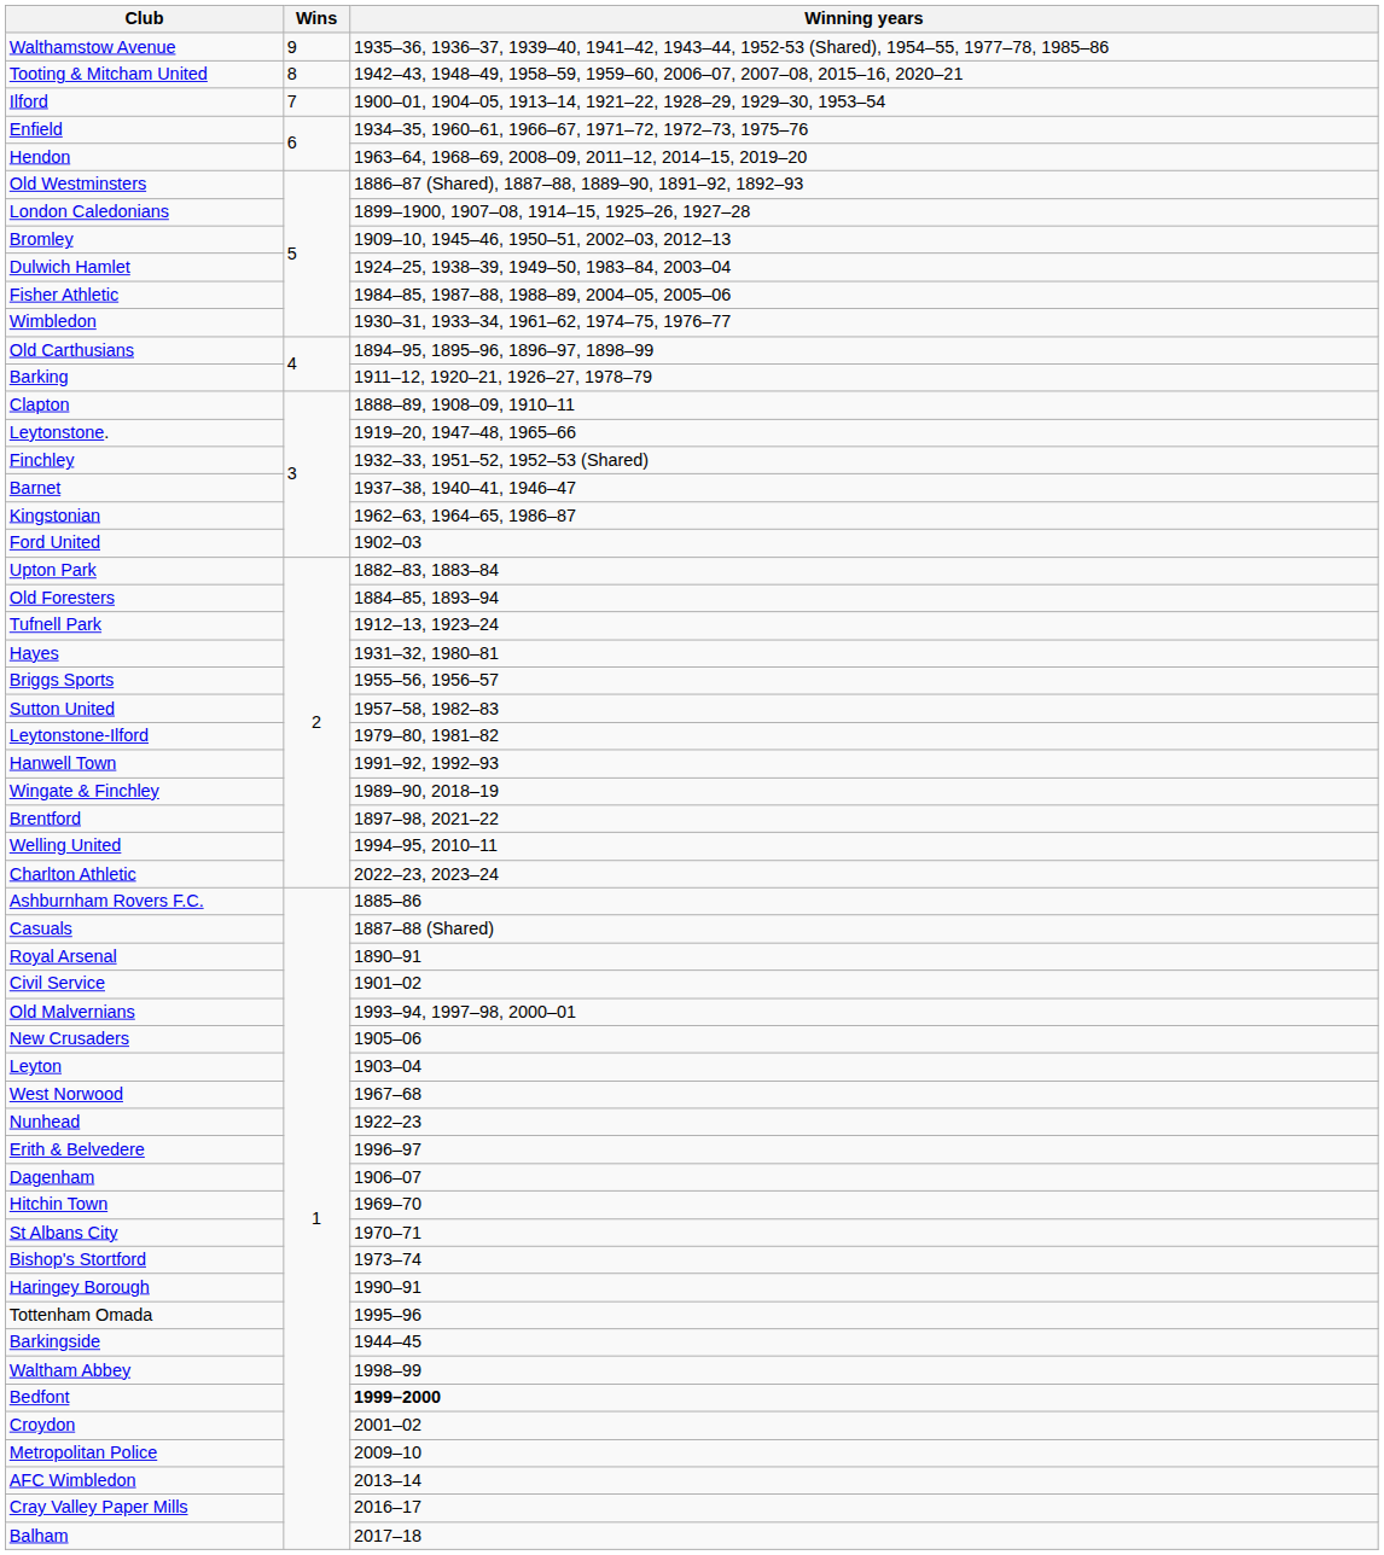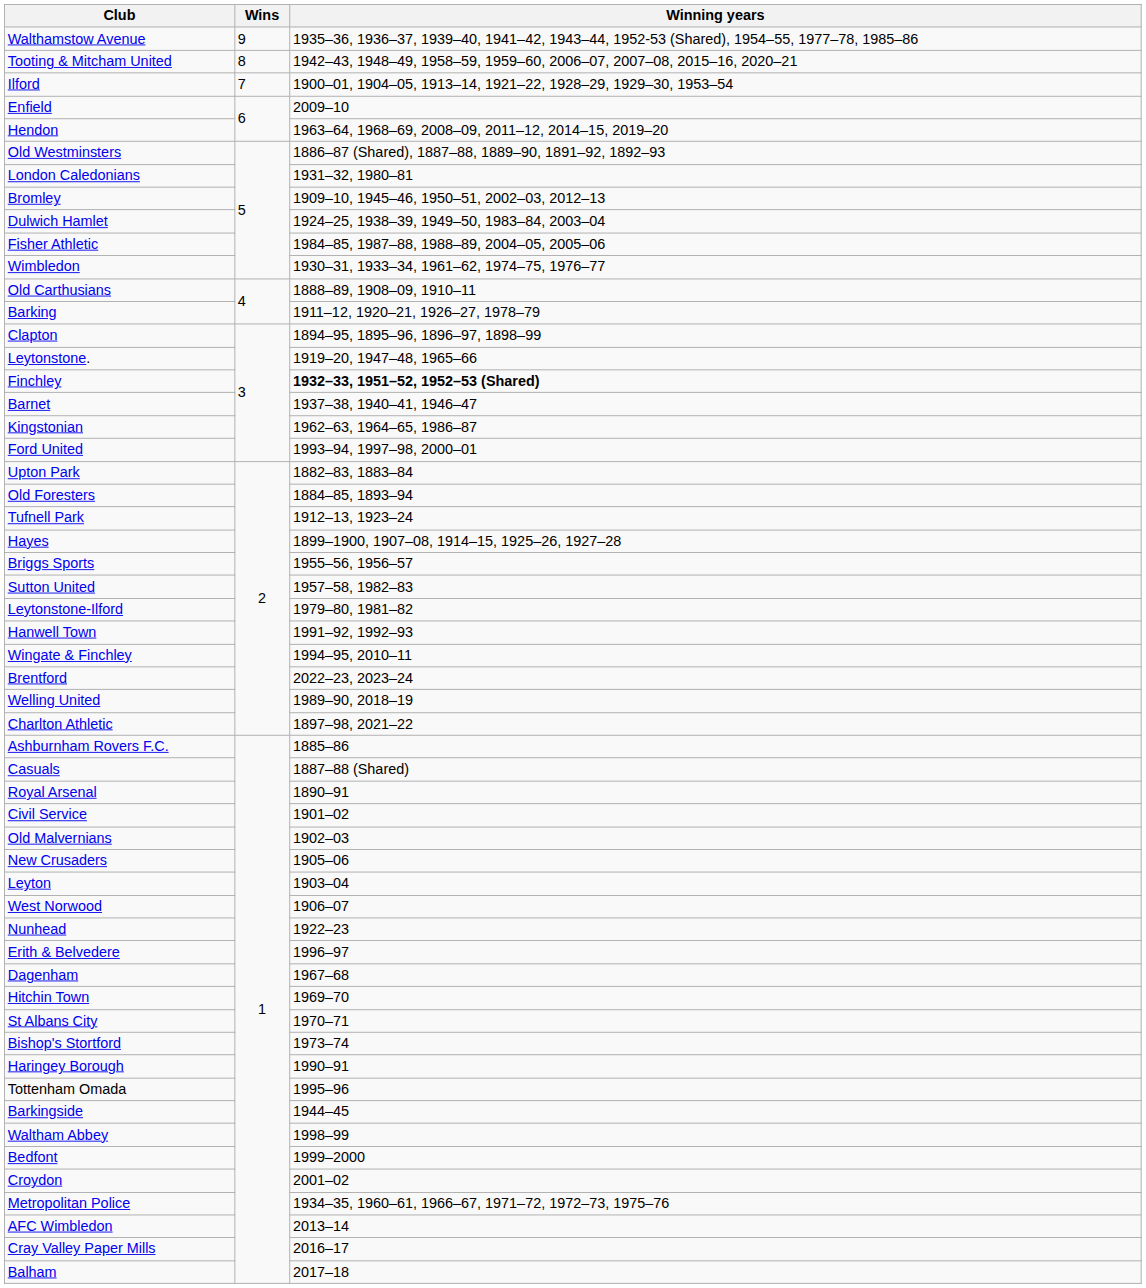Enfield | Winning years: 1934–35, 1960–61, 1966–67, 1971–72, 1972–73, 1975–76 -> 2009–10
London Caledonians | Winning years: 1899–1900, 1907–08, 1914–15, 1925–26, 1927–28 -> 1931–32, 1980–81
Old Carthusians | Winning years: 1894–95, 1895–96, 1896–97, 1898–99 -> 1888–89, 1908–09, 1910–11
Clapton | Winning years: 1888–89, 1908–09, 1910–11 -> 1894–95, 1895–96, 1896–97, 1898–99
Finchley | Winning years: normal -> bold
Ford United | Winning years: 1902–03 -> 1993–94, 1997–98, 2000–01
Hayes | Winning years: 1931–32, 1980–81 -> 1899–1900, 1907–08, 1914–15, 1925–26, 1927–28
Wingate & Finchley | Winning years: 1989–90, 2018–19 -> 1994–95, 2010–11
Brentford | Winning years: 1897–98, 2021–22 -> 2022–23, 2023–24
Welling United | Winning years: 1994–95, 2010–11 -> 1989–90, 2018–19
Charlton Athletic | Winning years: 2022–23, 2023–24 -> 1897–98, 2021–22
Old Malvernians | Winning years: 1993–94, 1997–98, 2000–01 -> 1902–03
West Norwood | Winning years: 1967–68 -> 1906–07
Dagenham | Winning years: 1906–07 -> 1967–68
Bedfont | Winning years: bold -> normal
Metropolitan Police | Winning years: 2009–10 -> 1934–35, 1960–61, 1966–67, 1971–72, 1972–73, 1975–76
